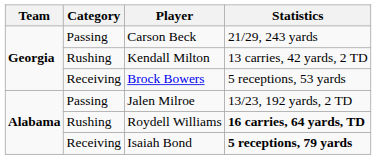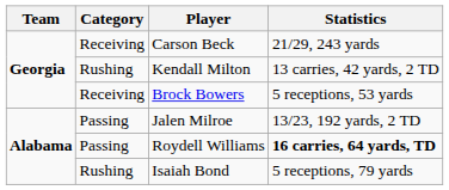Carson Beck | Category: Passing -> Receiving
Roydell Williams | Category: Rushing -> Passing
Isaiah Bond | Category: Receiving -> Rushing
Isaiah Bond | Statistics: bold -> normal
